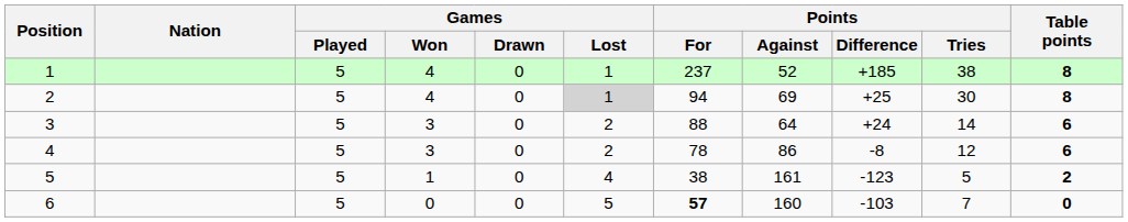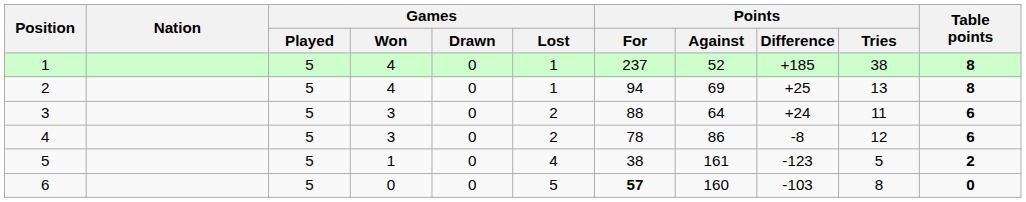row 4 | Games / Lost: lightgrey background -> no background
row 4 | Points / Tries: 30 -> 13
row 5 | Points / Tries: 14 -> 11
row 8 | Points / Tries: 7 -> 8
